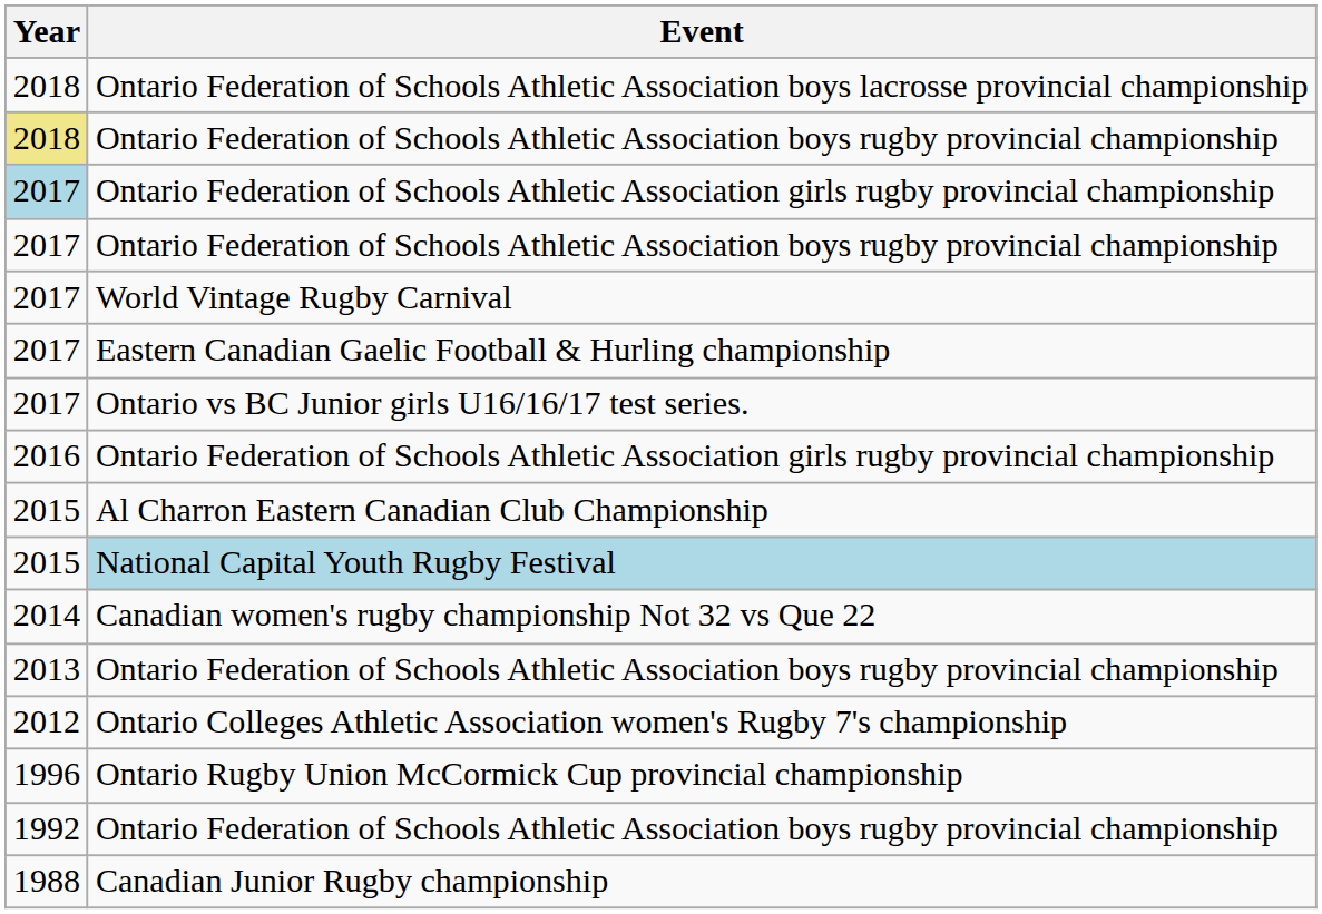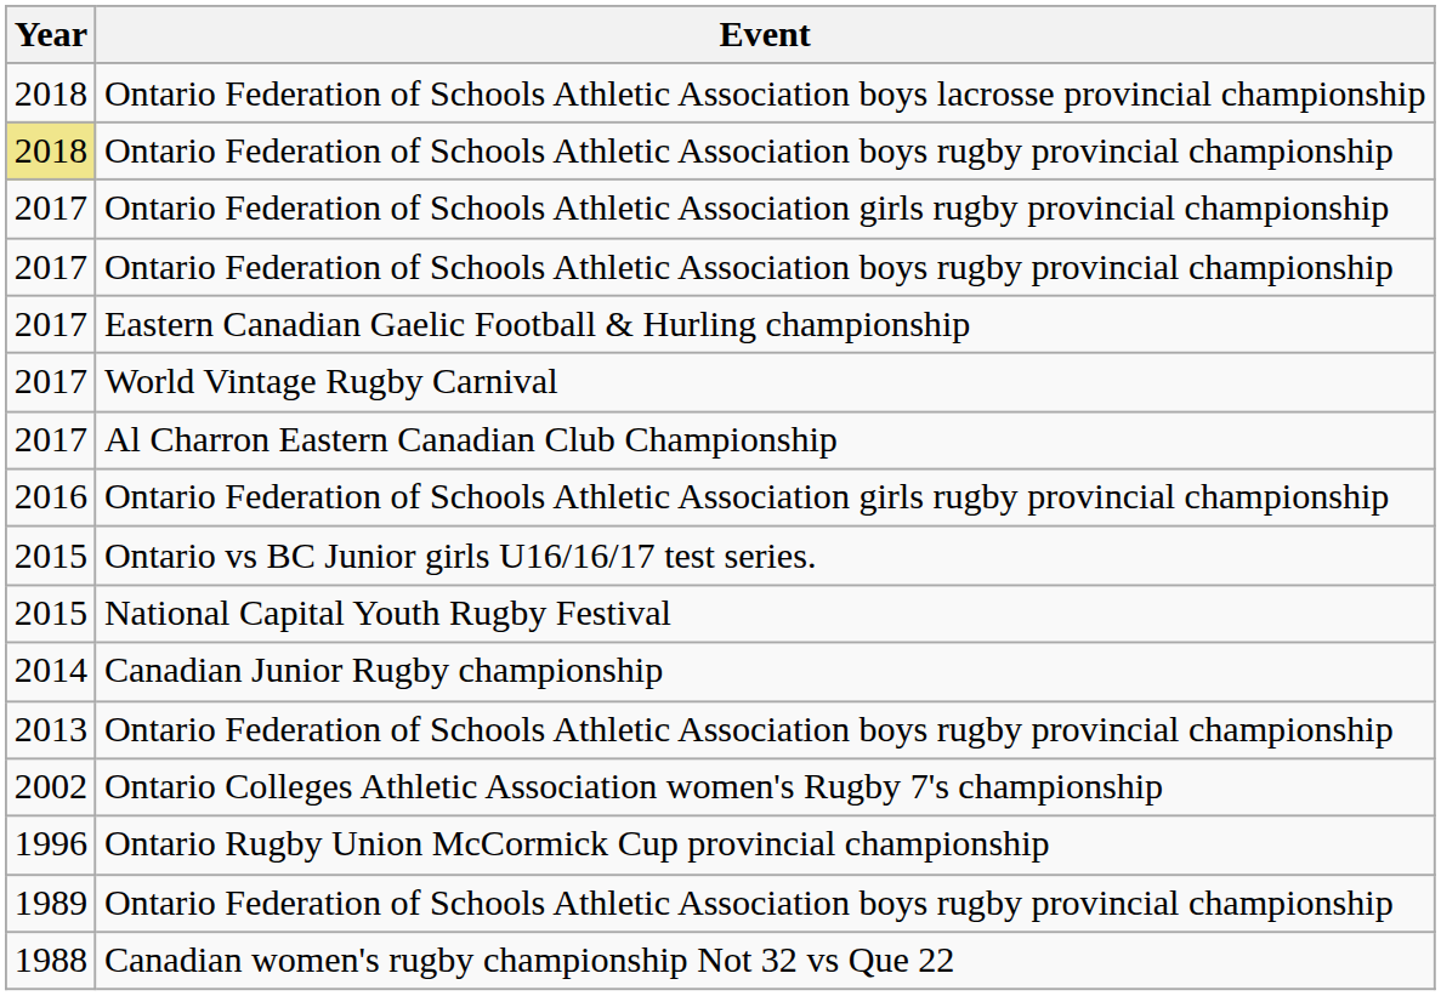row 4 | Year: lightblue background -> no background
row 6 | Event: World Vintage Rugby Carnival -> Eastern Canadian Gaelic Football & Hurling championship
row 7 | Event: Eastern Canadian Gaelic Football & Hurling championship -> World Vintage Rugby Carnival
row 8 | Event: Ontario vs BC Junior girls U16/16/17 test series. -> Al Charron Eastern Canadian Club Championship
row 10 | Event: Al Charron Eastern Canadian Club Championship -> Ontario vs BC Junior girls U16/16/17 test series.
row 11 | Event: lightblue background -> no background
row 12 | Event: Canadian women's rugby championship Not 32 vs Que 22 -> Canadian Junior Rugby championship
row 14 | Year: 2012 -> 2002
row 16 | Year: 1992 -> 1989
row 17 | Event: Canadian Junior Rugby championship -> Canadian women's rugby championship Not 32 vs Que 22
